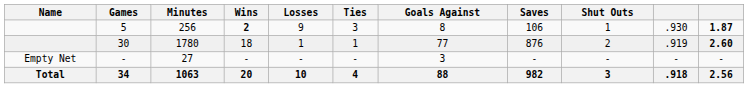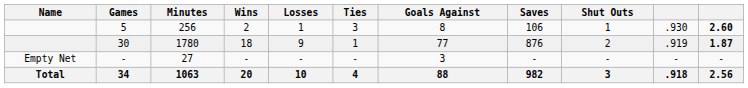5 | Wins: bold -> normal
5 | Losses: 9 -> 1
5 | column 11: 1.87 -> 2.60
30 | Losses: 1 -> 9
30 | column 11: 2.60 -> 1.87
